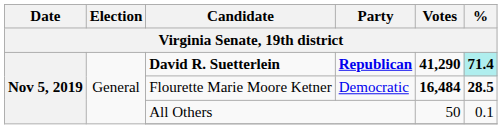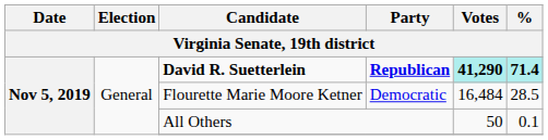David R. Suetterlein | Votes: no background -> paleturquoise background
Flourette Marie Moore Ketner | Votes: bold -> normal
Flourette Marie Moore Ketner | %: bold -> normal
